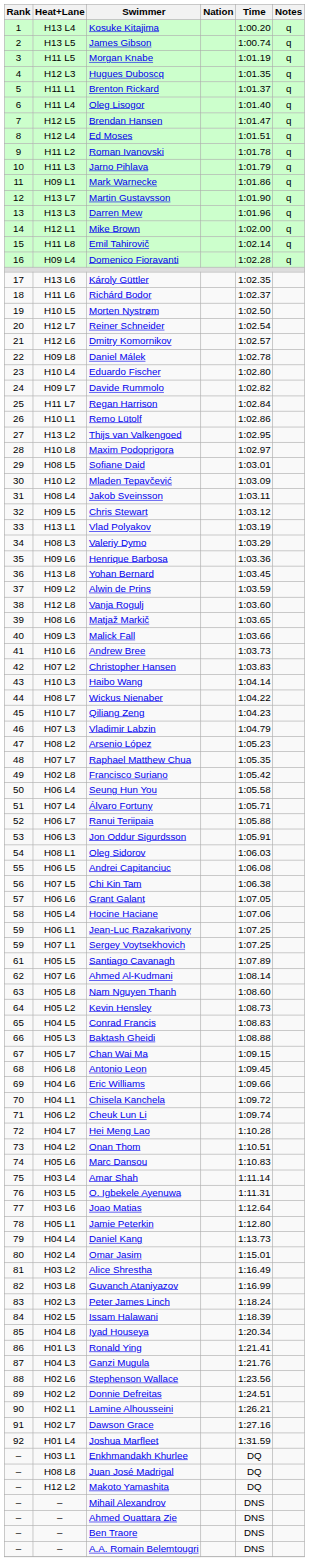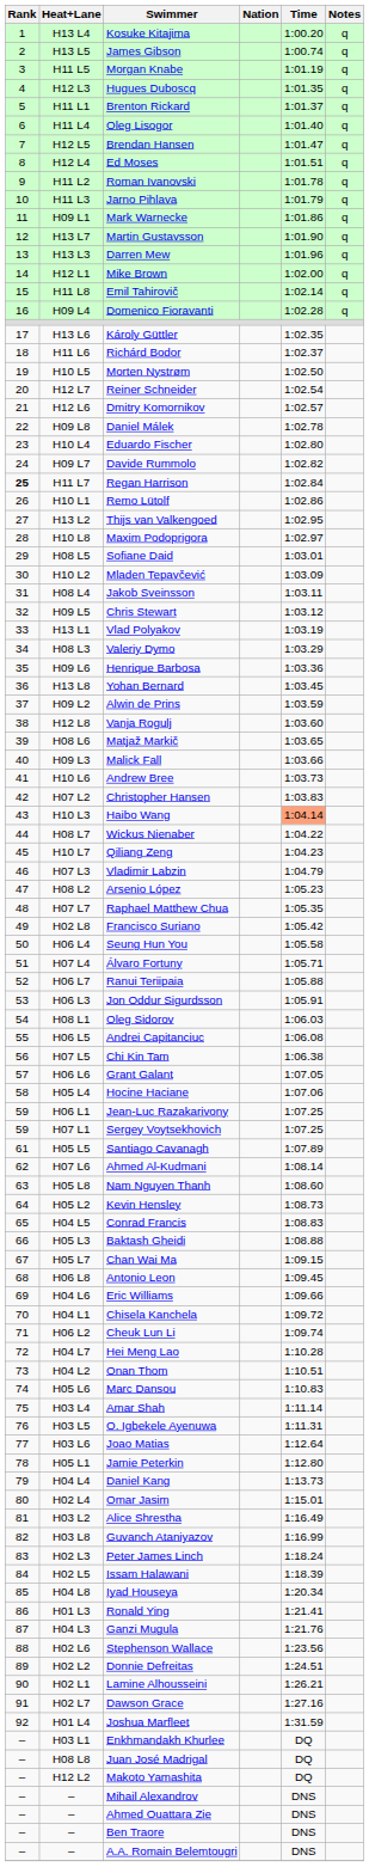Regan Harrison | Rank: normal -> bold
Haibo Wang | Time: no background -> lightsalmon background
